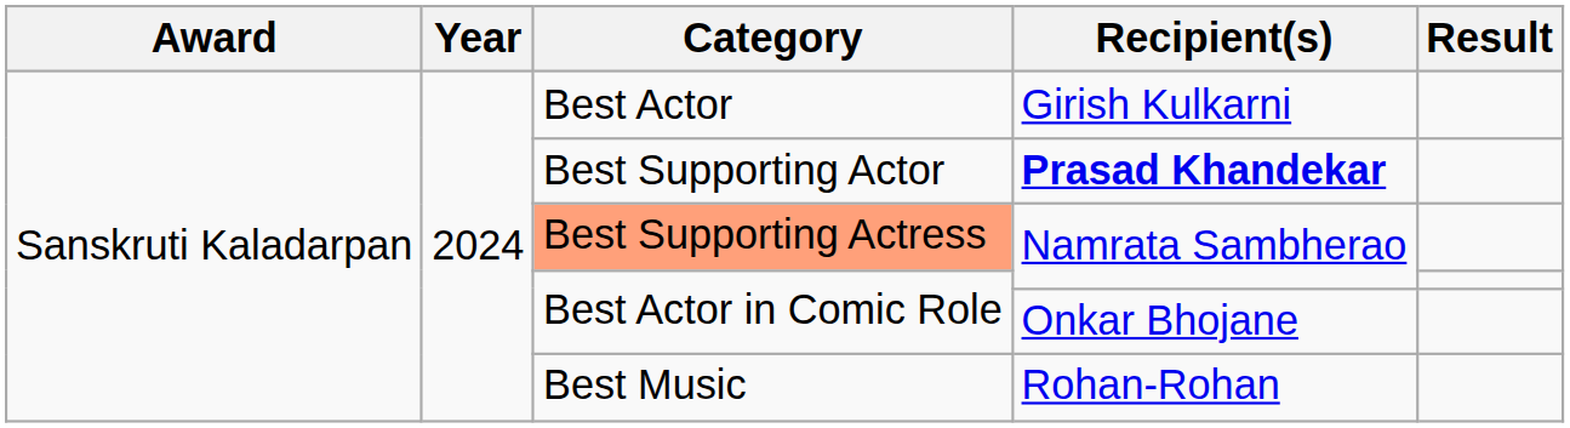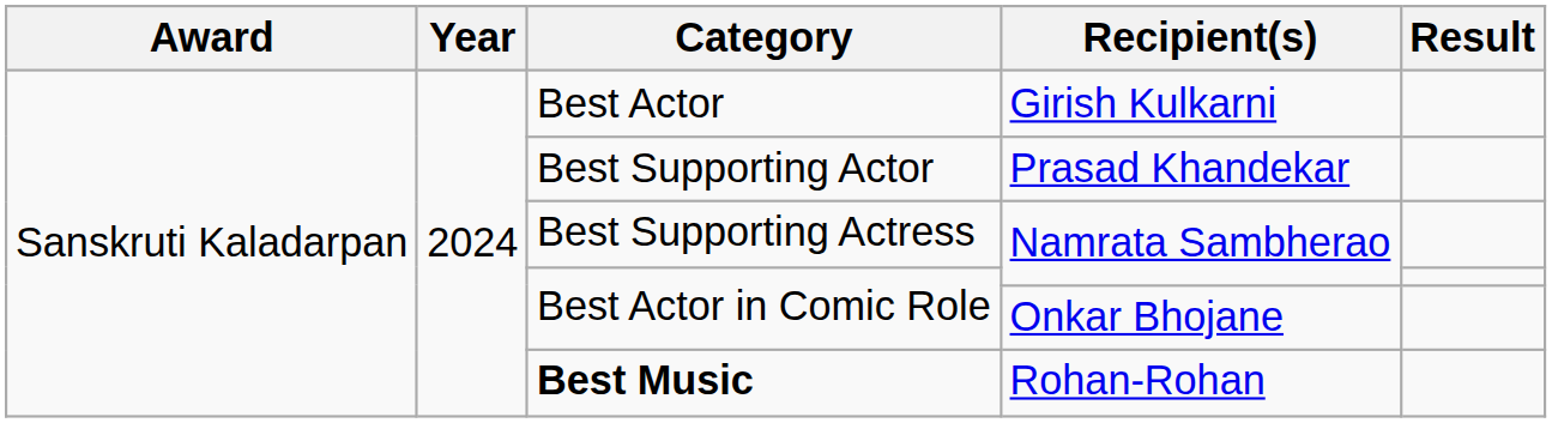Best Supporting Actor | Recipient(s): bold -> normal
Best Supporting Actress | Category: lightsalmon background -> no background
Best Music | Category: normal -> bold
